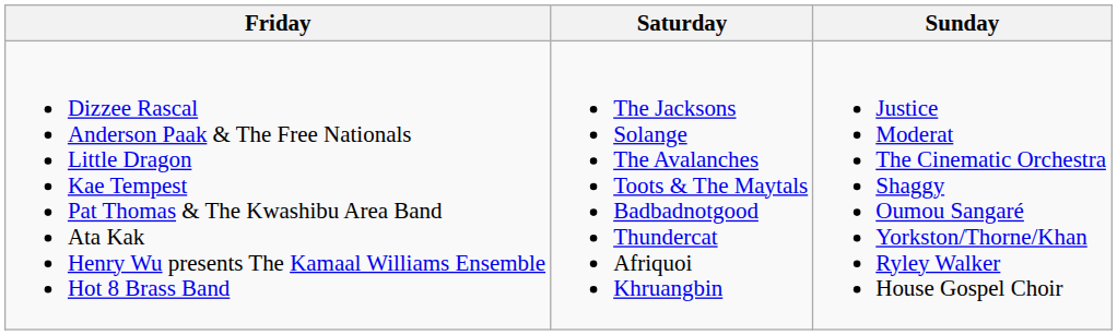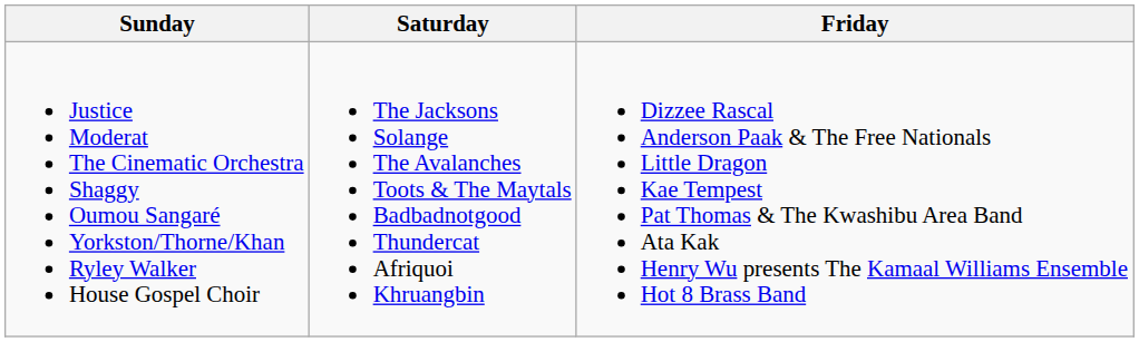columns swapped: Friday <-> Sunday
